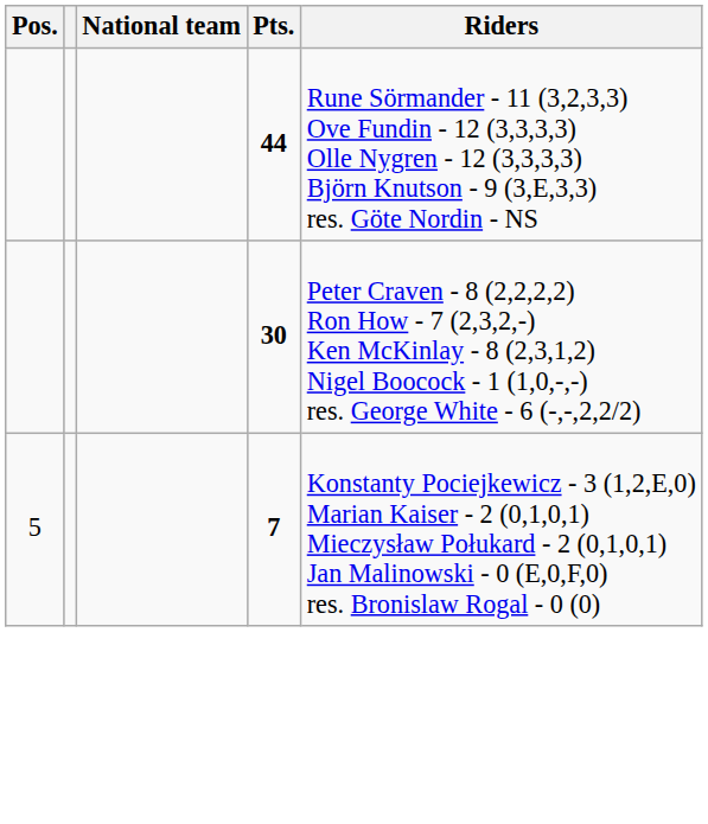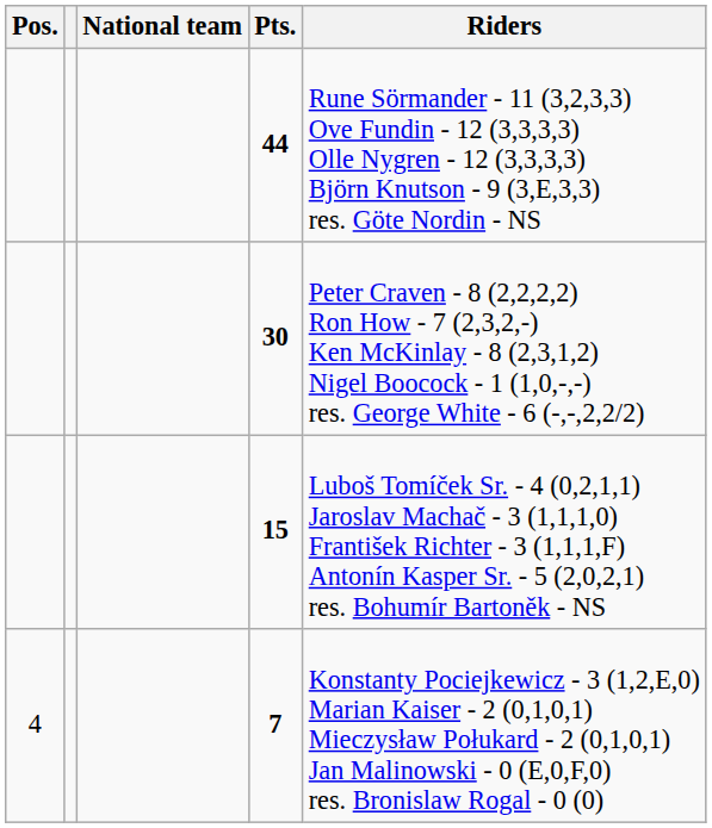+ row: 15 | Luboš Tomíček Sr. - 4 (0,2,1,1) Jaroslav Machač - 3 (1,1,1,0) František Richter - 3 (1,1,1,F) Antonín Kasper Sr. - 5 (2,0,2,1) res. Bohumír Bartoněk - NS
7 | Pos.: 5 -> 4
